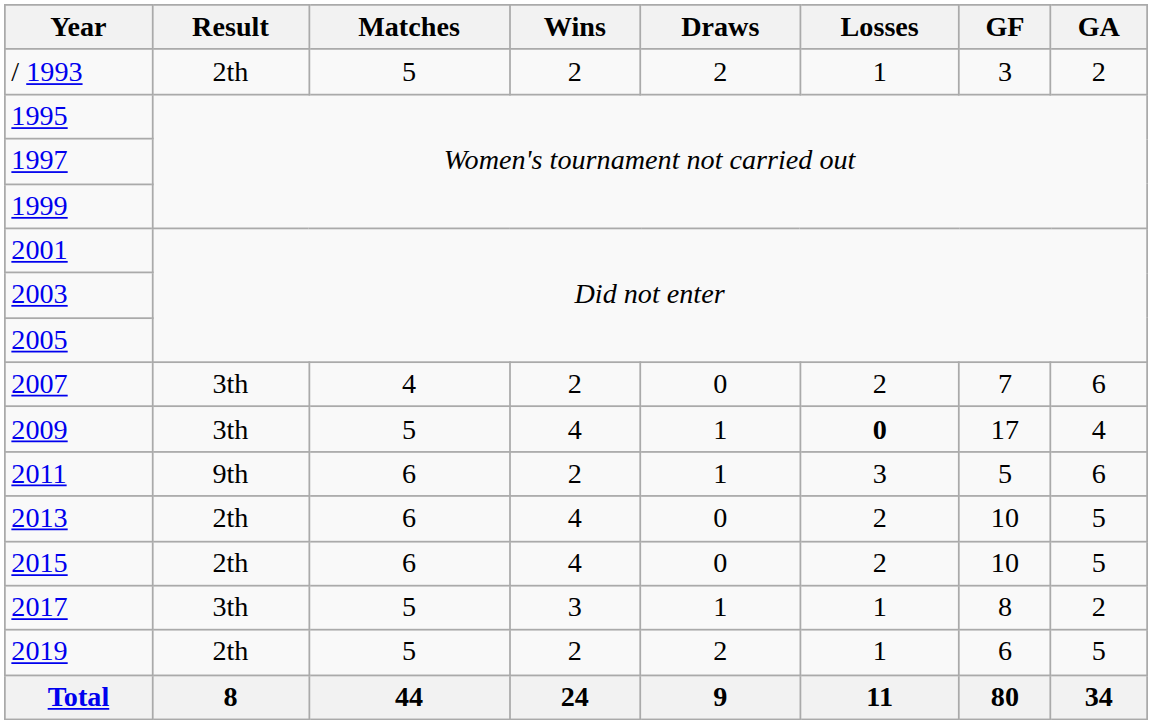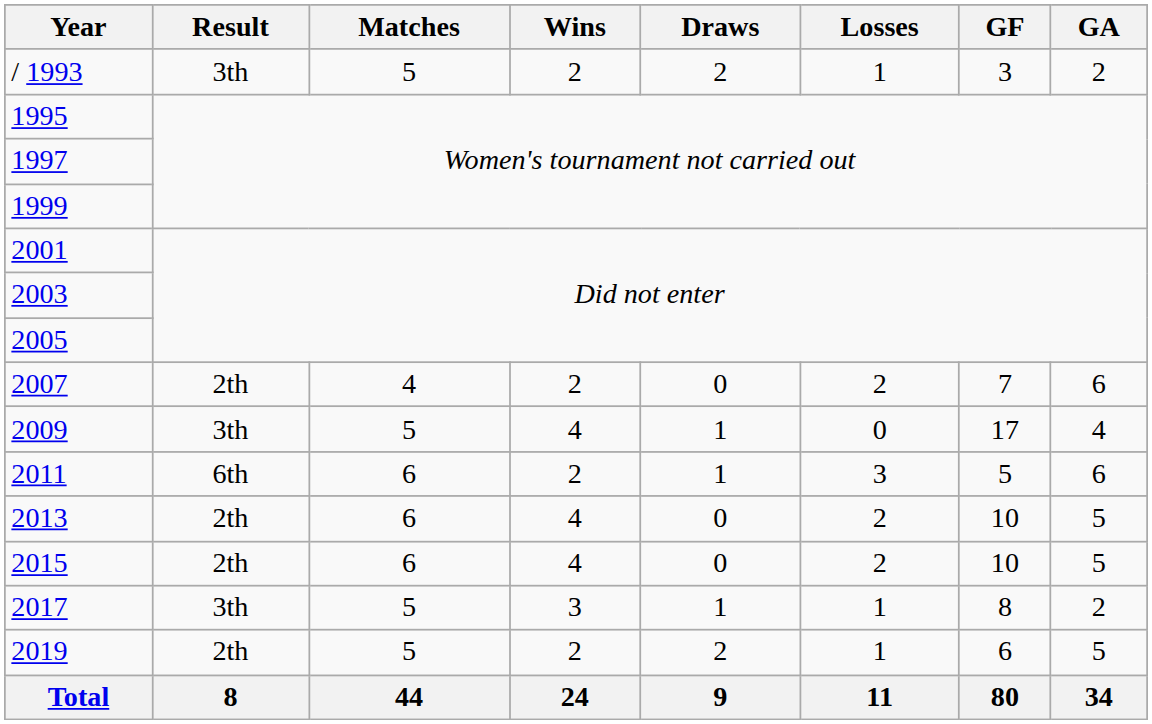/ 1993 | Result: 2th -> 3th
2007 | Result: 3th -> 2th
2009 | Losses: bold -> normal
2011 | Result: 9th -> 6th
